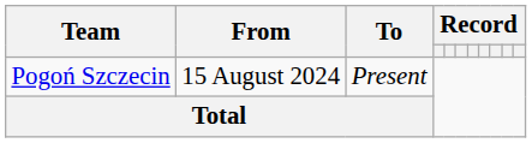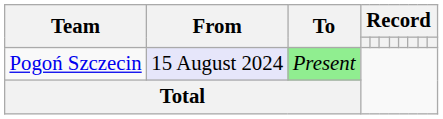Pogoń Szczecin | From: no background -> lavender background
Pogoń Szczecin | To: no background -> lightgreen background
